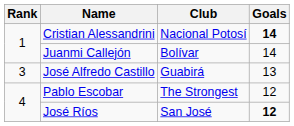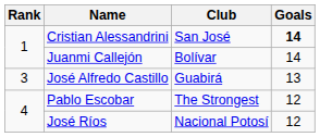Cristian Alessandrini | Club: Nacional Potosí -> San José
José Ríos | Club: San José -> Nacional Potosí
José Ríos | Goals: bold -> normal
